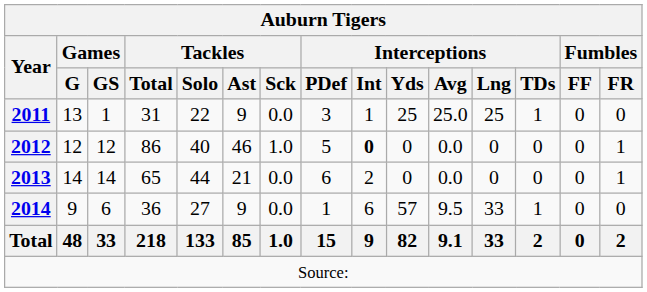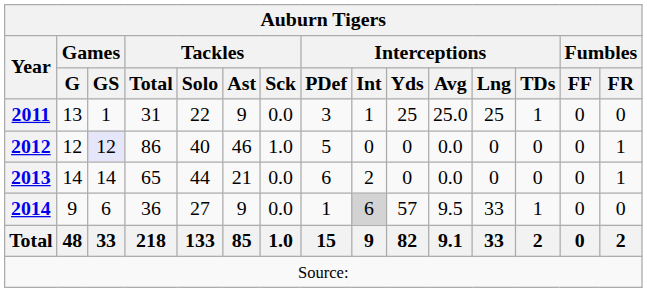2012 | Games / GS: no background -> lavender background
2012 | Interceptions / Int: bold -> normal
2014 | Interceptions / Int: no background -> lightgrey background
